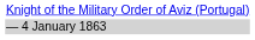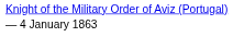— 4 January 1863 | column 1: lightgrey background -> no background
